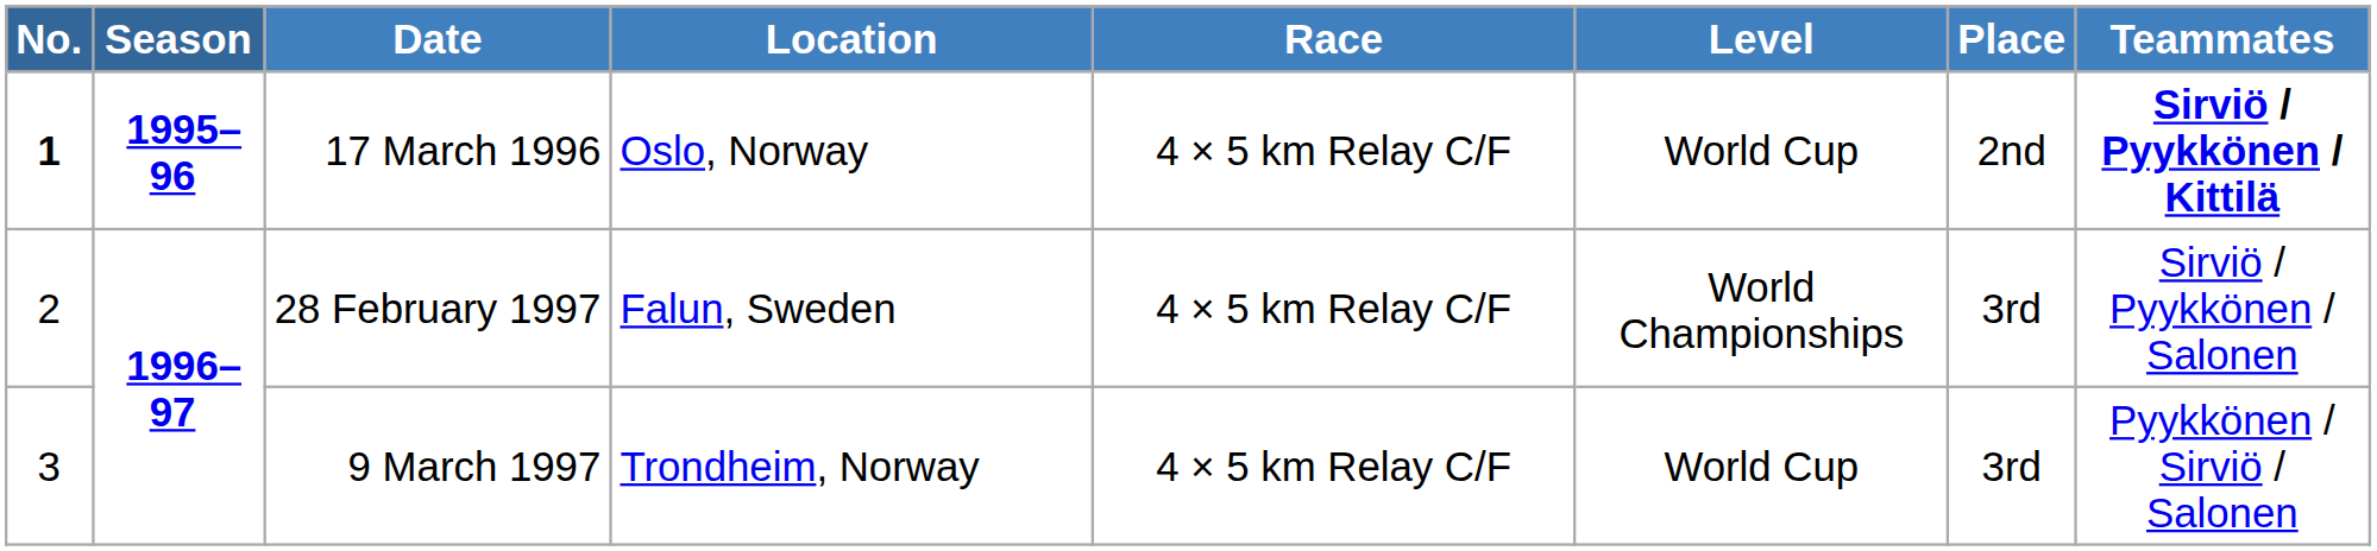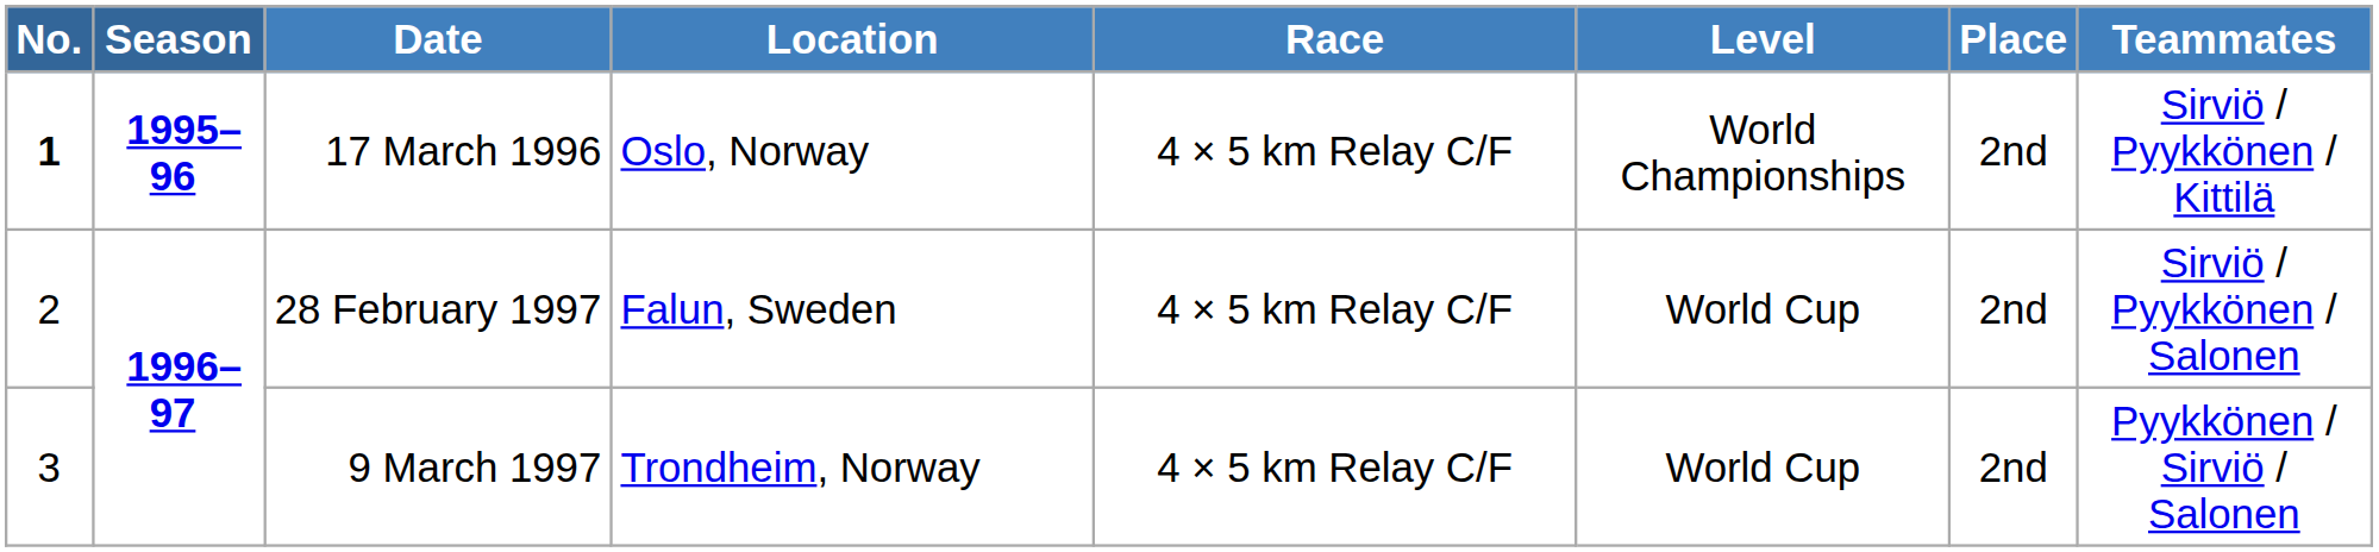17 March 1996 | Level: World Cup -> World Championships
17 March 1996 | Teammates: bold -> normal
28 February 1997 | Level: World Championships -> World Cup
28 February 1997 | Place: 3rd -> 2nd
9 March 1997 | Place: 3rd -> 2nd
